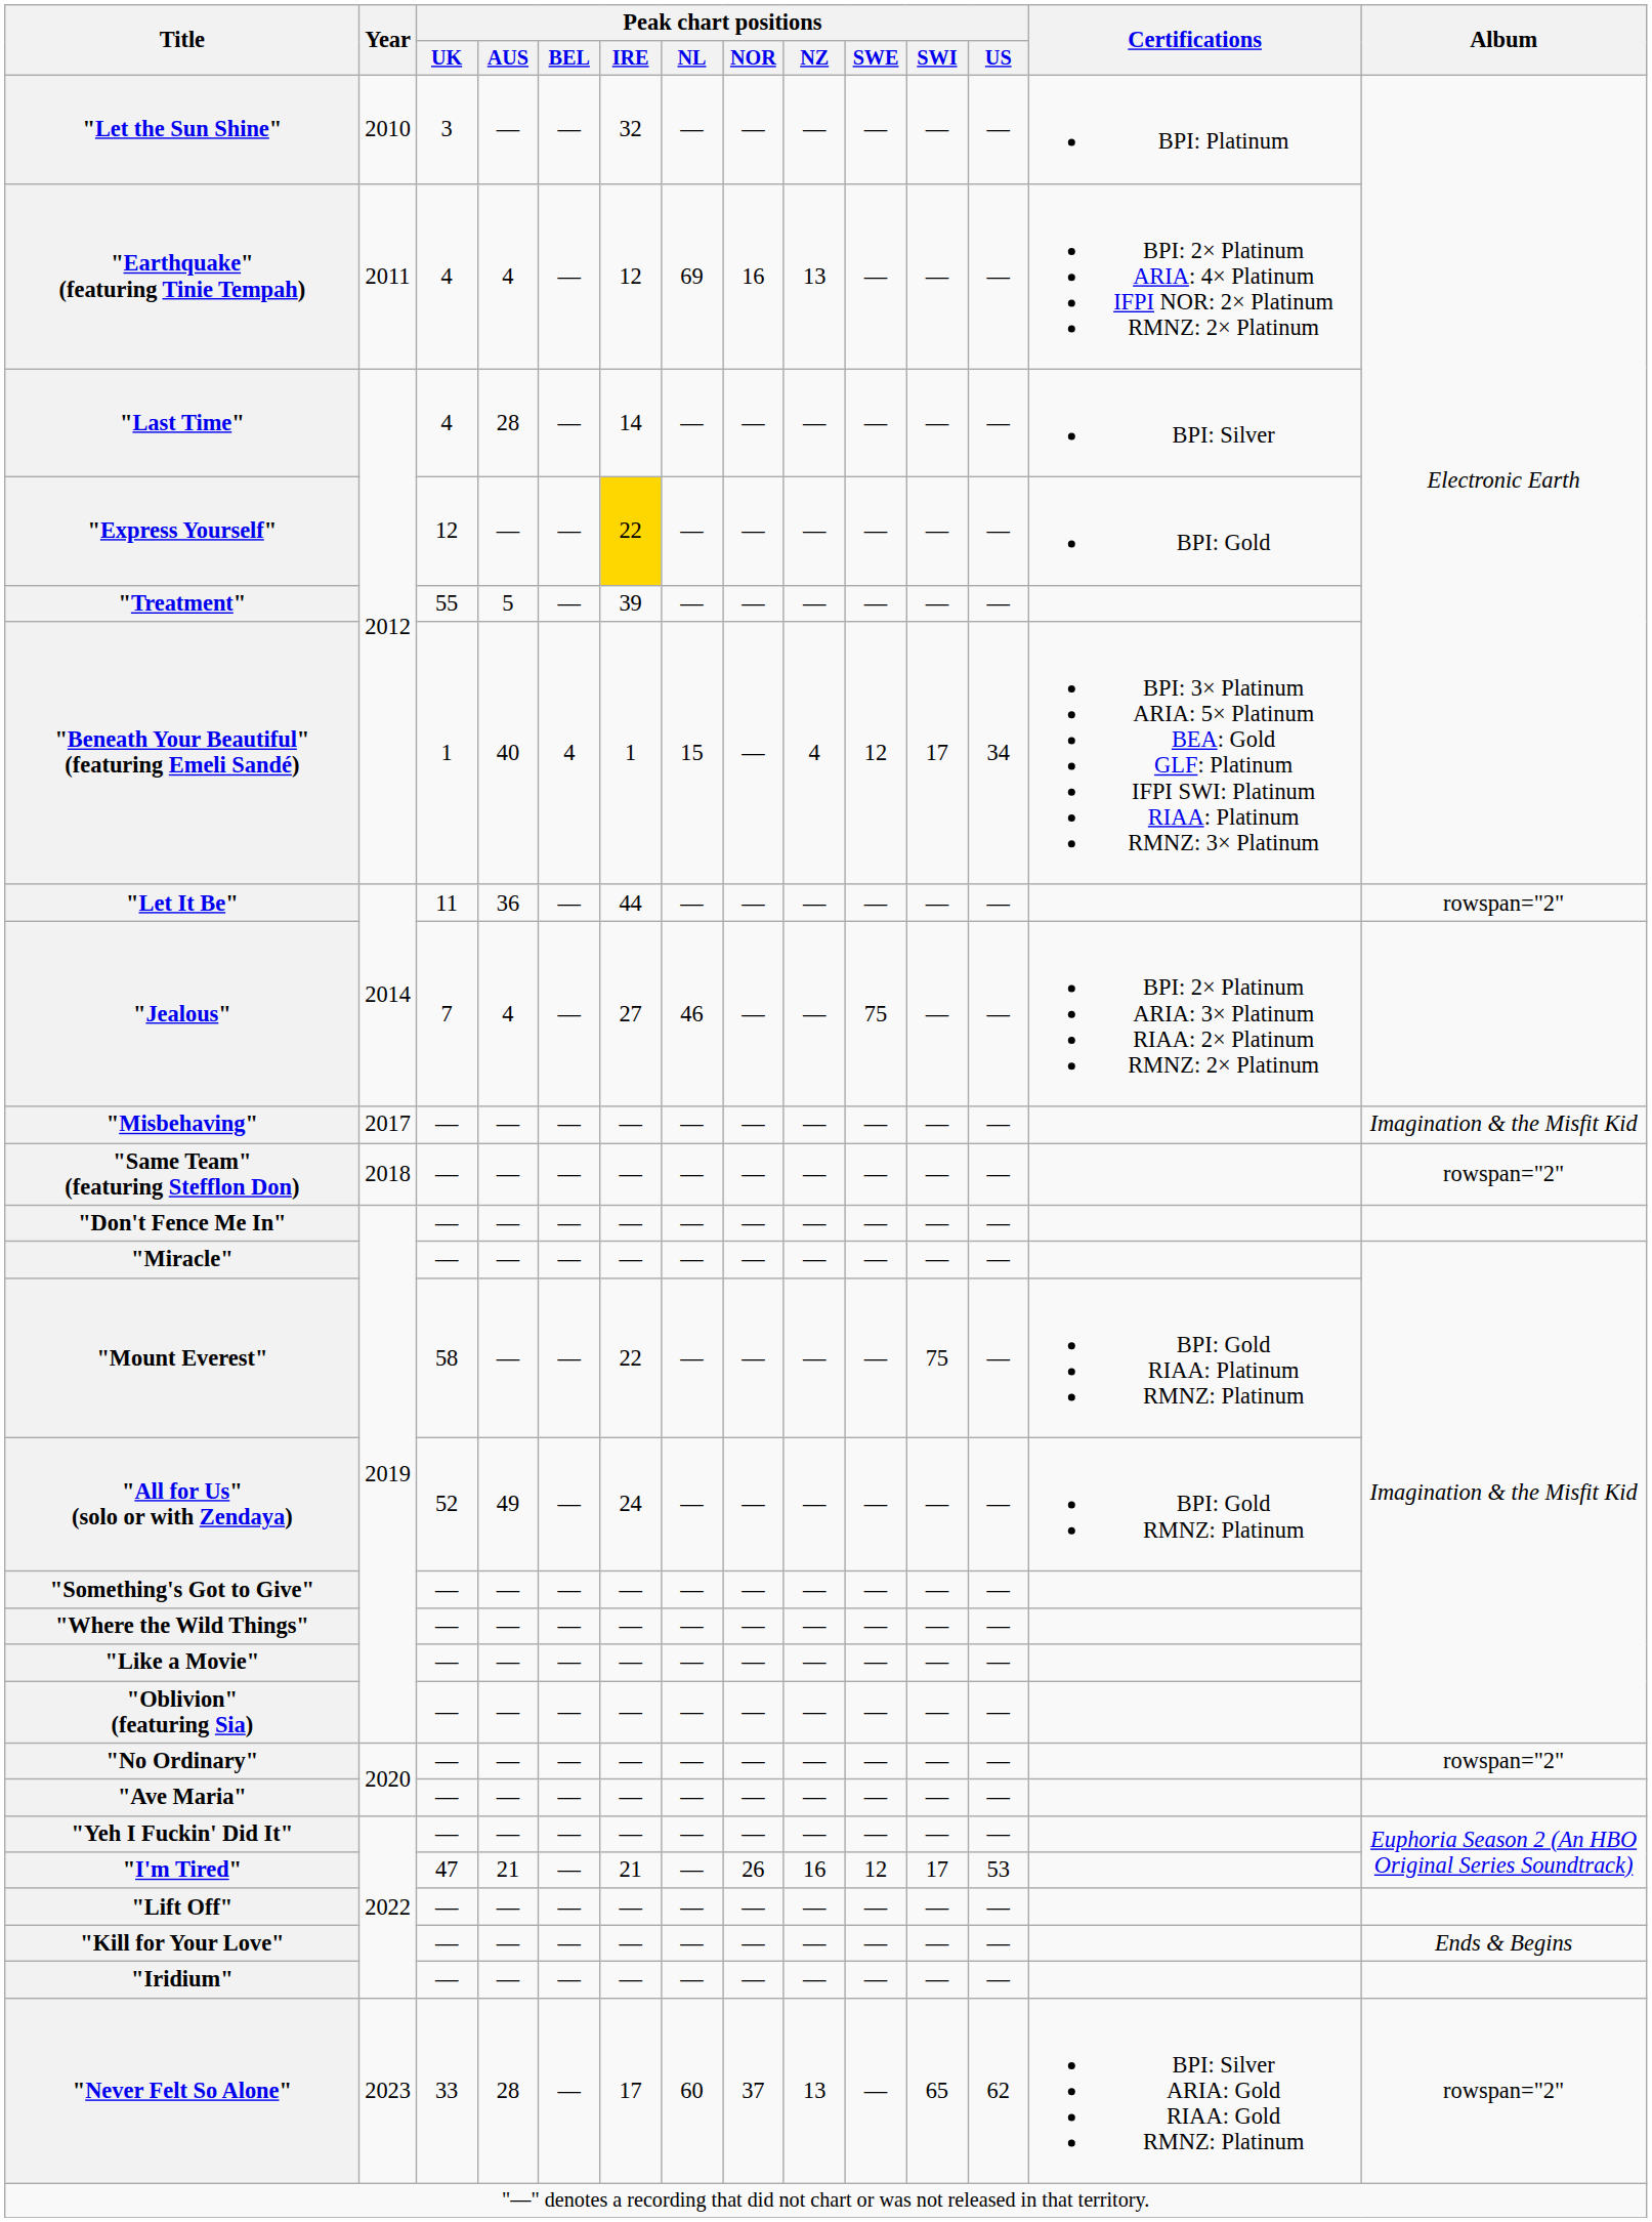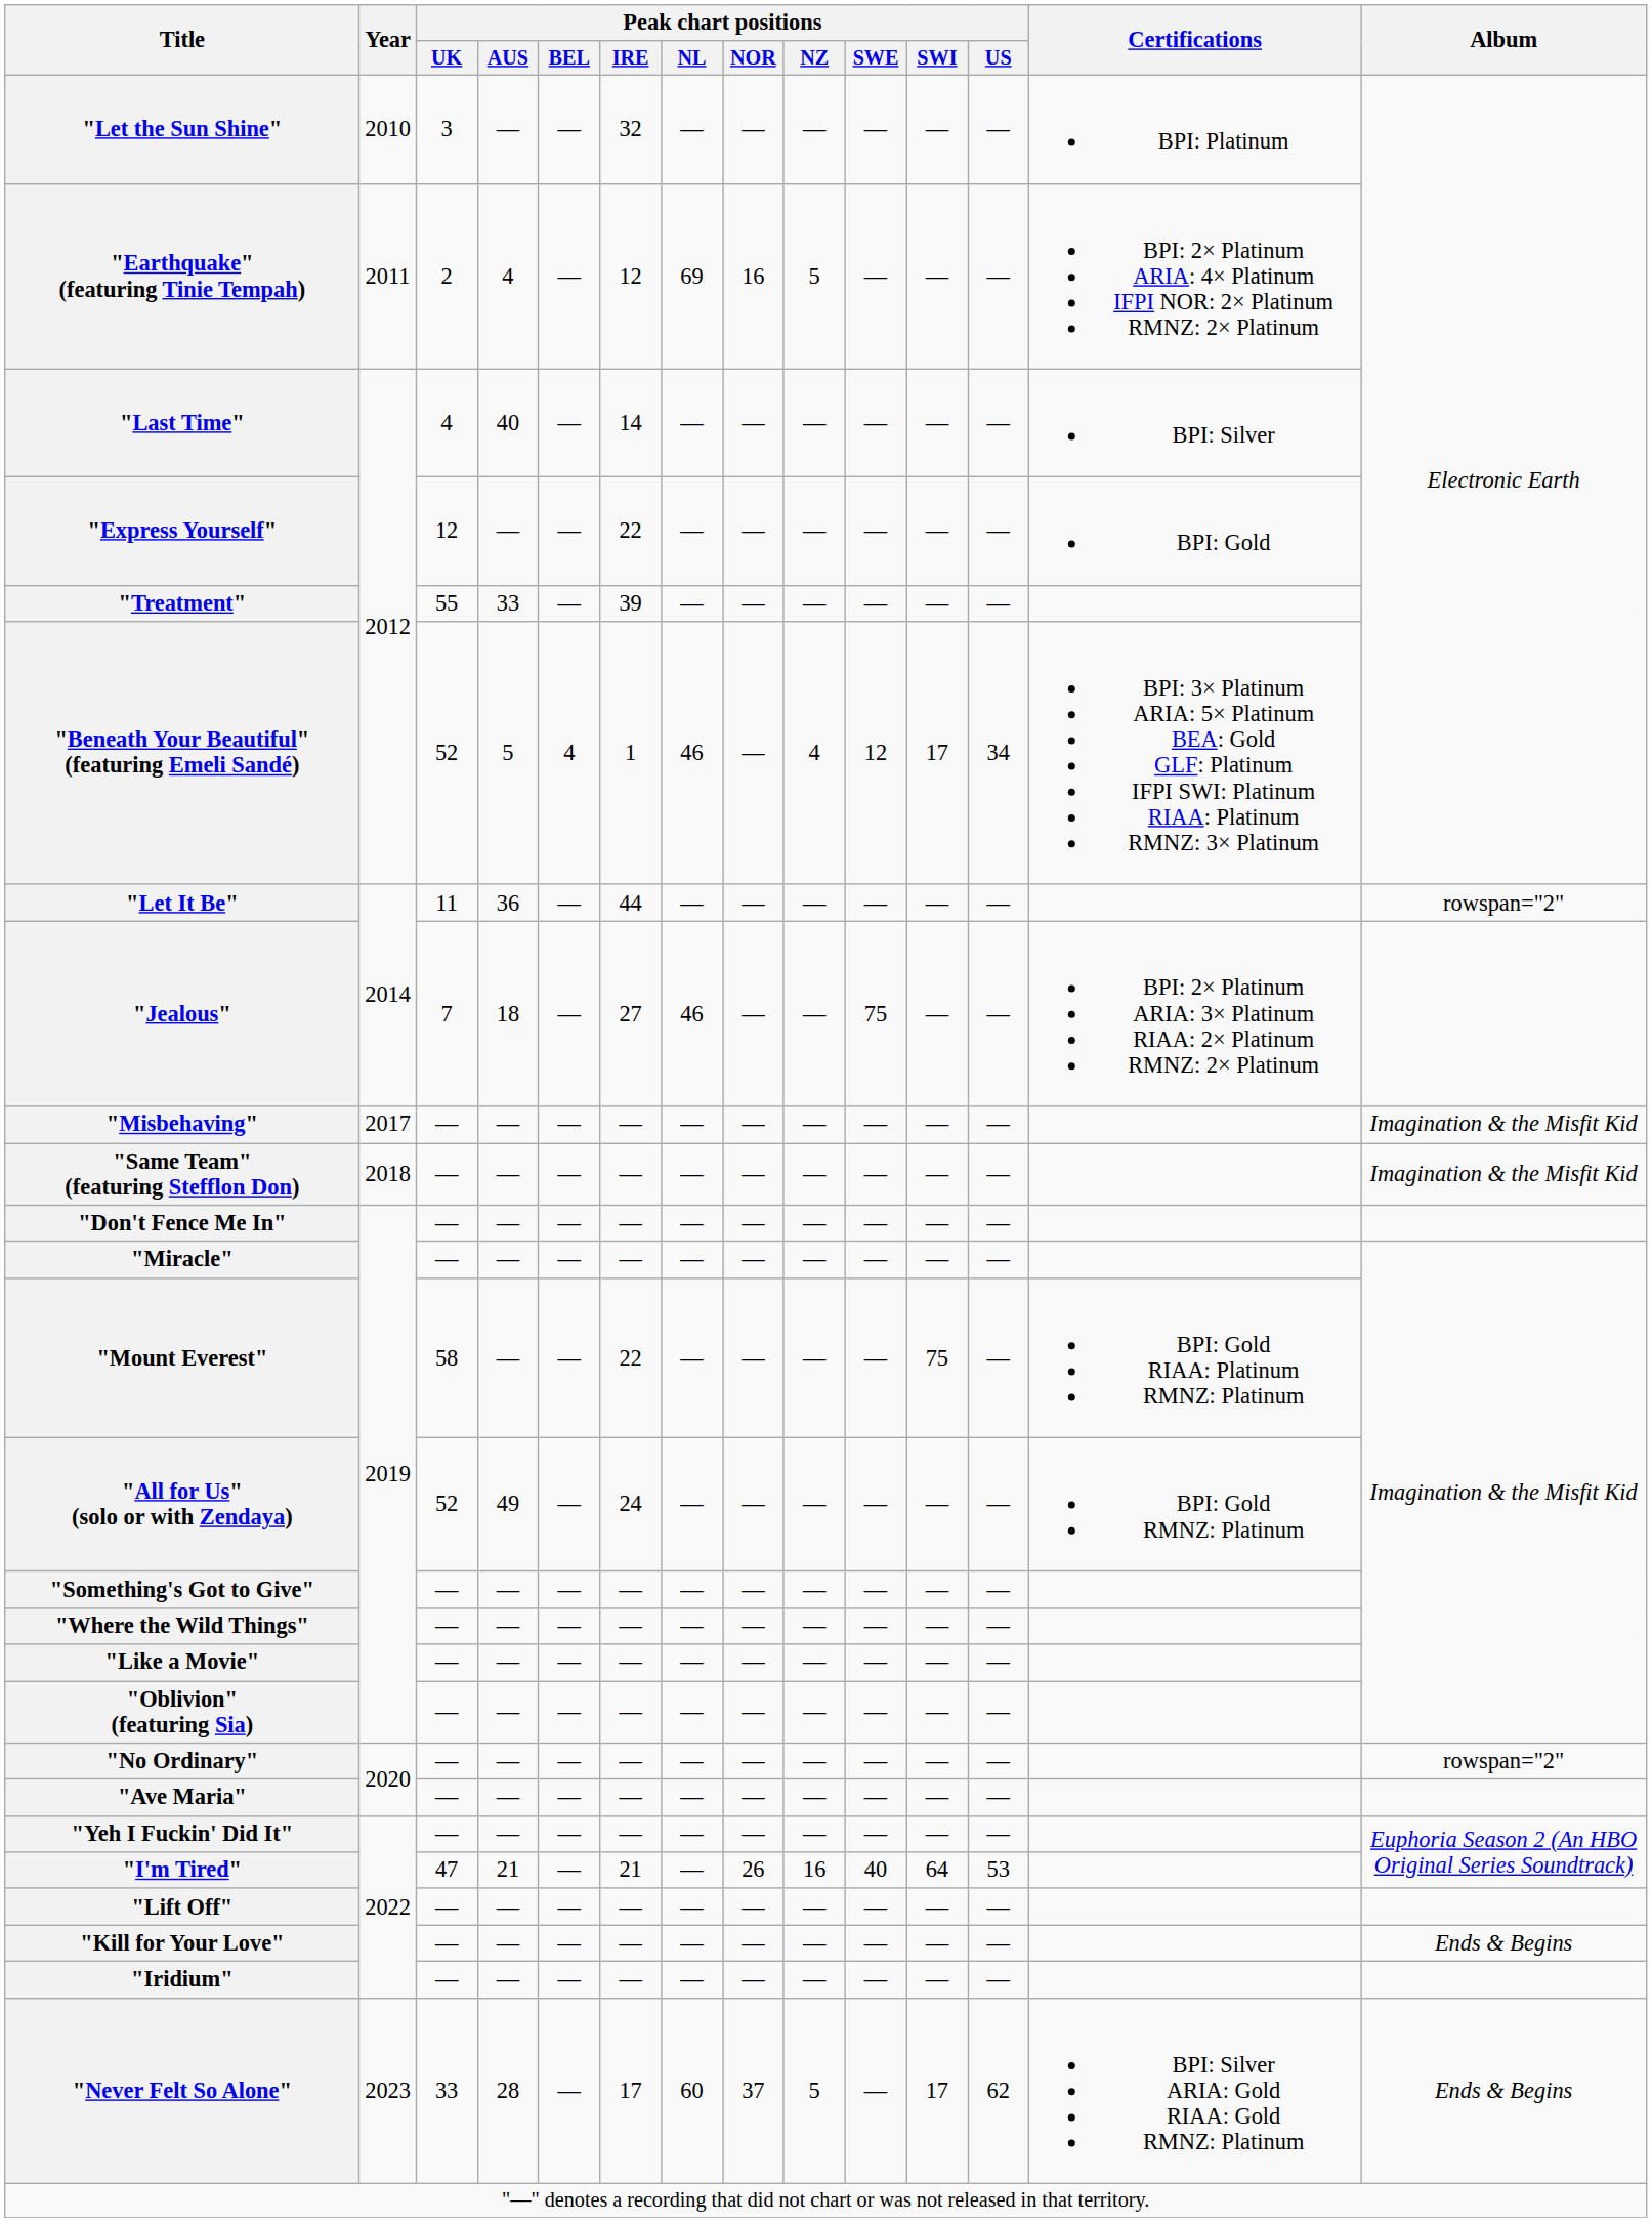"Earthquake" (featuring Tinie Tempah) | Peak chart positions / UK: 4 -> 2
"Earthquake" (featuring Tinie Tempah) | Peak chart positions / NZ: 13 -> 5
"Last Time" | Peak chart positions / AUS: 28 -> 40
"Express Yourself" | Peak chart positions / IRE: gold background -> no background
"Treatment" | Peak chart positions / AUS: 5 -> 33
"Beneath Your Beautiful" (featuring Emeli Sandé) | Peak chart positions / UK: 1 -> 52
"Beneath Your Beautiful" (featuring Emeli Sandé) | Peak chart positions / AUS: 40 -> 5
"Beneath Your Beautiful" (featuring Emeli Sandé) | Peak chart positions / NL: 15 -> 46
"Jealous" | Peak chart positions / AUS: 4 -> 18
"Same Team" (featuring Stefflon Don) | Album: rowspan="2" -> Imagination & the Misfit Kid
"I'm Tired" | Peak chart positions / SWE: 12 -> 40
"I'm Tired" | Peak chart positions / SWI: 17 -> 64
"Never Felt So Alone" | Peak chart positions / NZ: 13 -> 5
"Never Felt So Alone" | Peak chart positions / SWI: 65 -> 17
"Never Felt So Alone" | Album: rowspan="2" -> Ends & Begins
